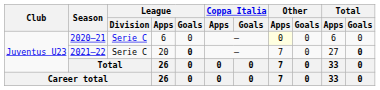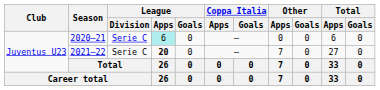2020–21 | League / Apps: no background -> paleturquoise background
2020–21 | Other / Apps: lightyellow background -> no background
2021–22 | League / Apps: normal -> bold
2021–22 | League / Goals: bold -> normal
2021–22 | Total / Goals: bold -> normal
